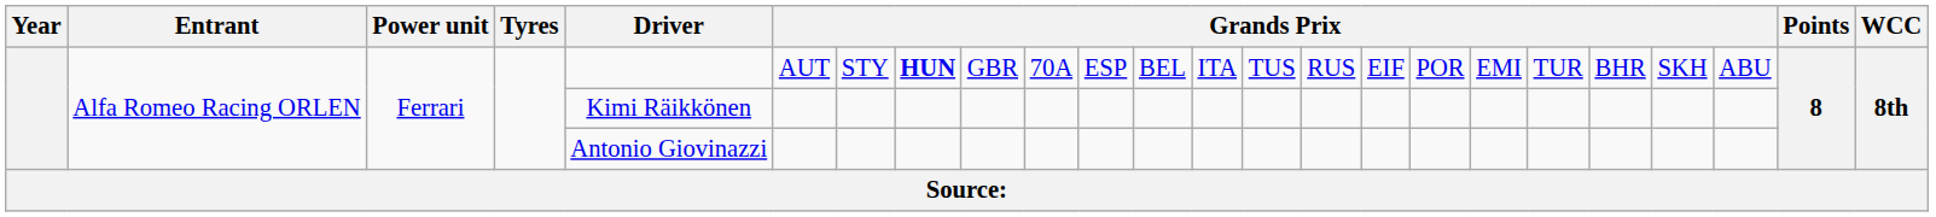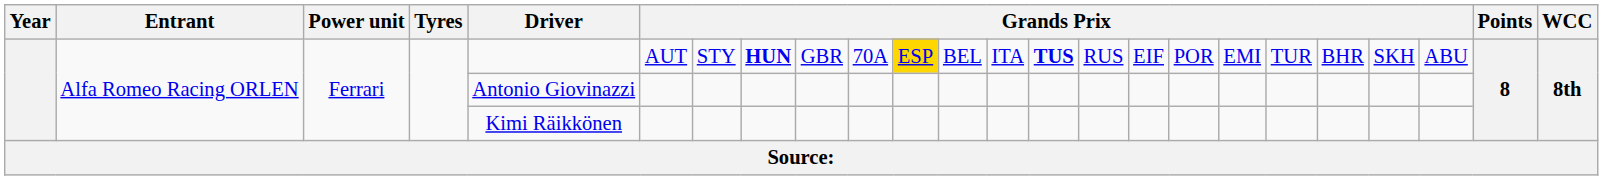row 2 | column 11: no background -> gold background
row 2 | column 14: normal -> bold
row 3 | Driver: Kimi Räikkönen -> Antonio Giovinazzi
row 4 | Driver: Antonio Giovinazzi -> Kimi Räikkönen
